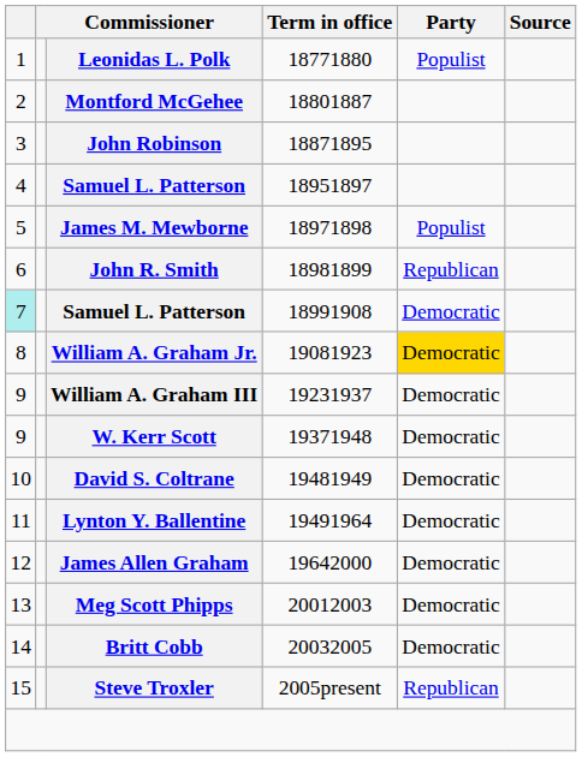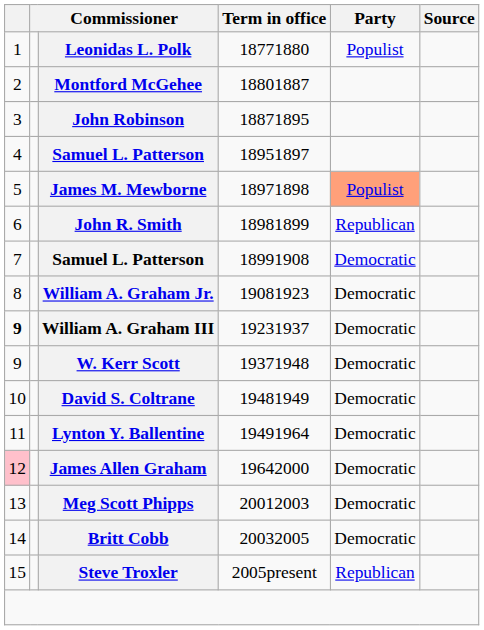James M. Mewborne | Party: no background -> lightsalmon background
Samuel L. Patterson / 18991908 | column 1: paleturquoise background -> no background
William A. Graham Jr. | Party: gold background -> no background
William A. Graham III | column 1: normal -> bold
James Allen Graham | column 1: no background -> pink background
